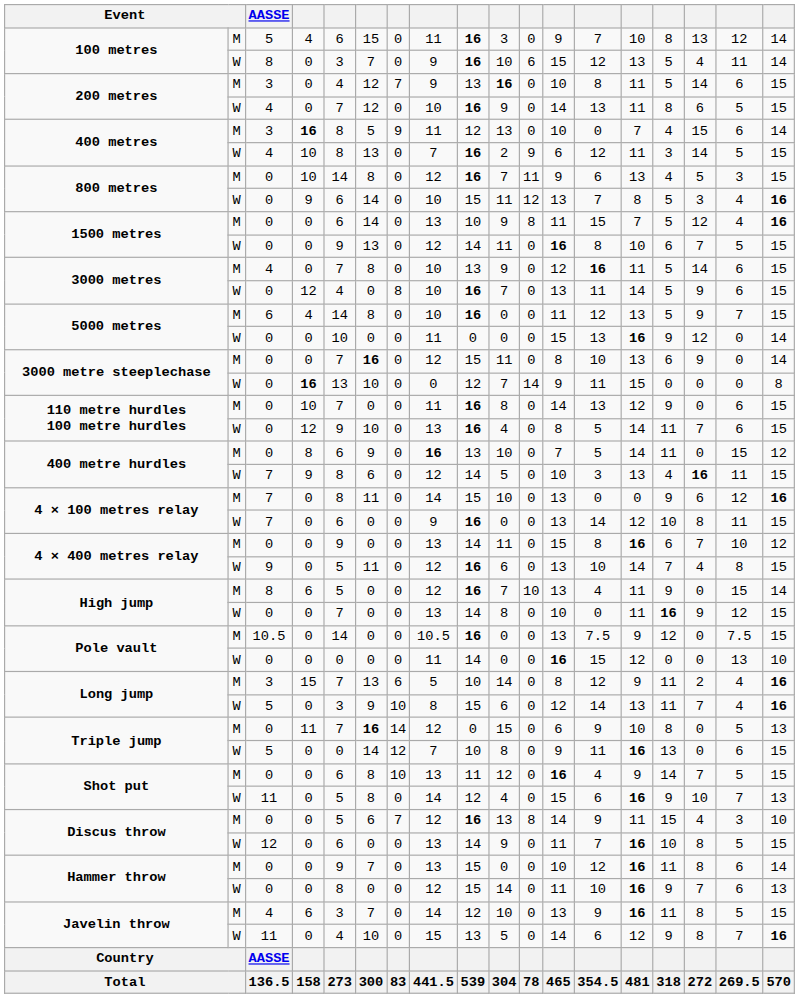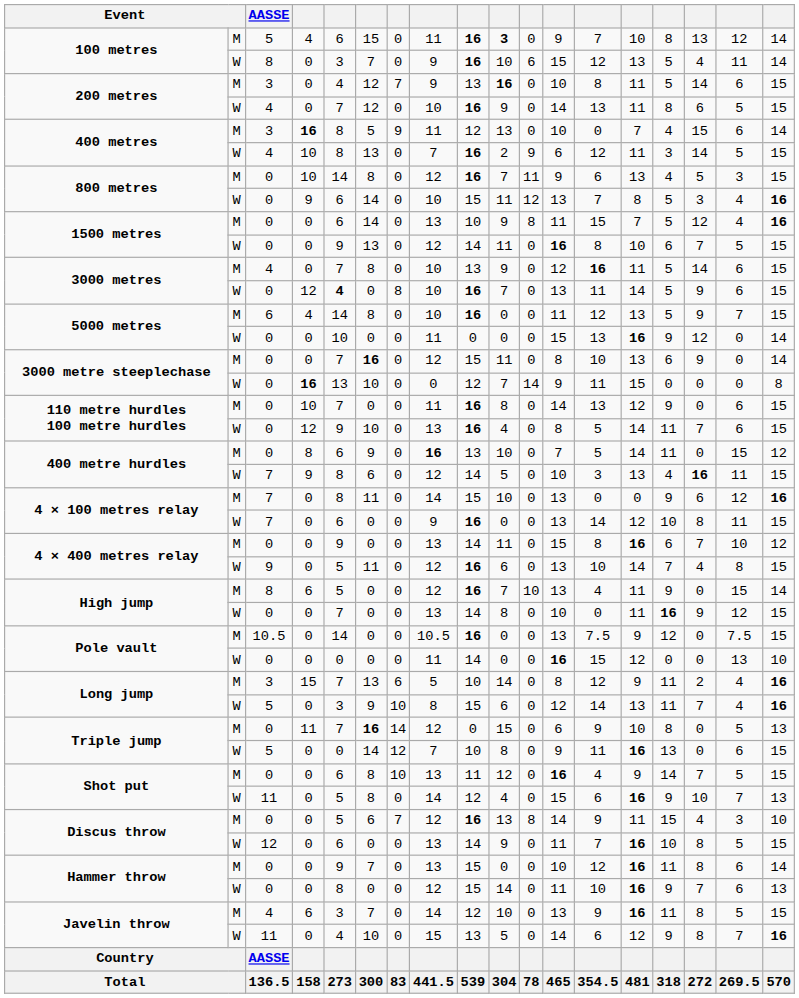100 metres / M | column 10: normal -> bold
3000 metres / W | column 5: normal -> bold
